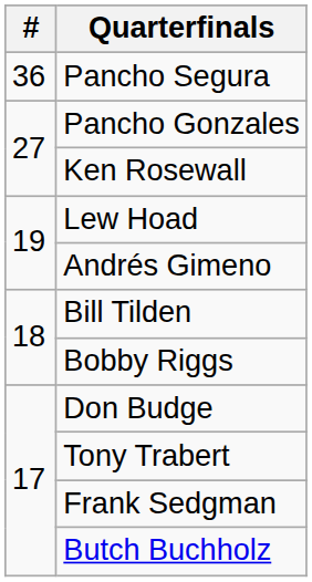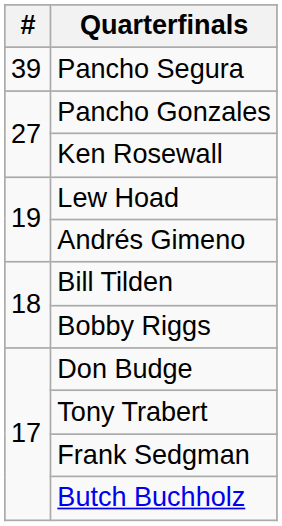Pancho Segura | #: 36 -> 39
